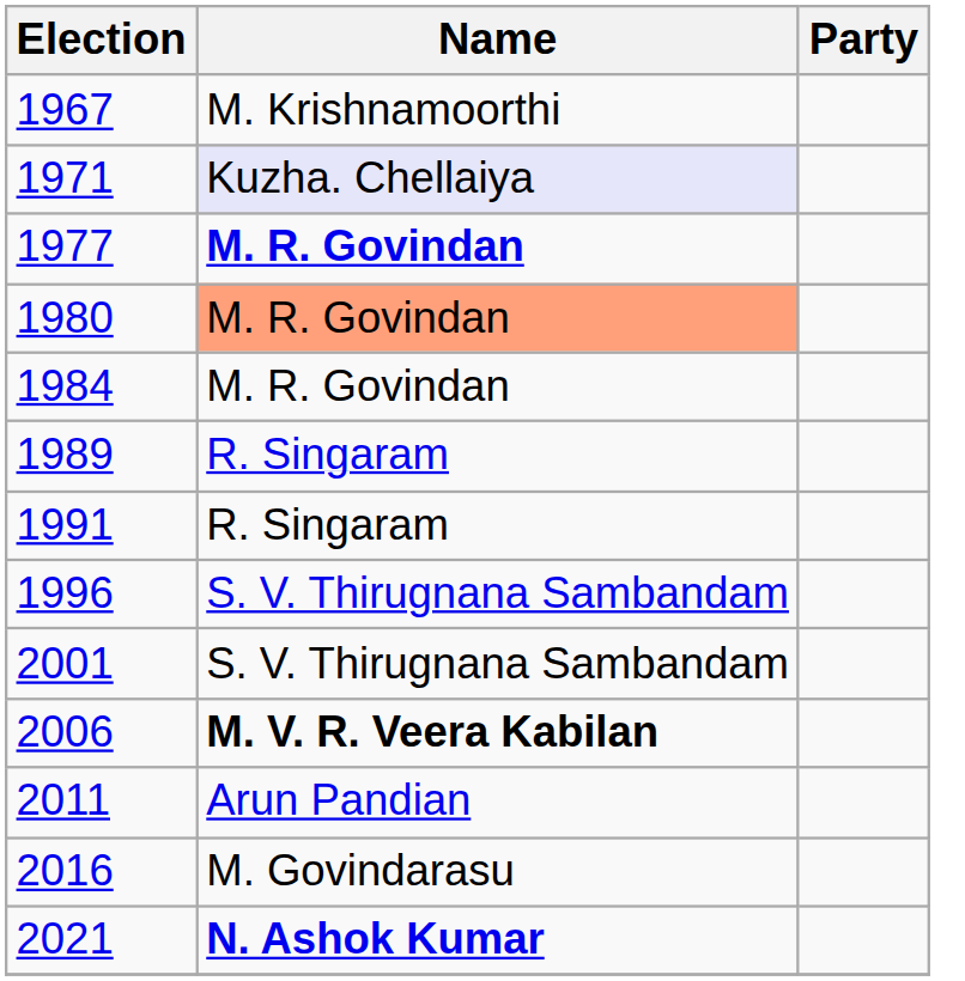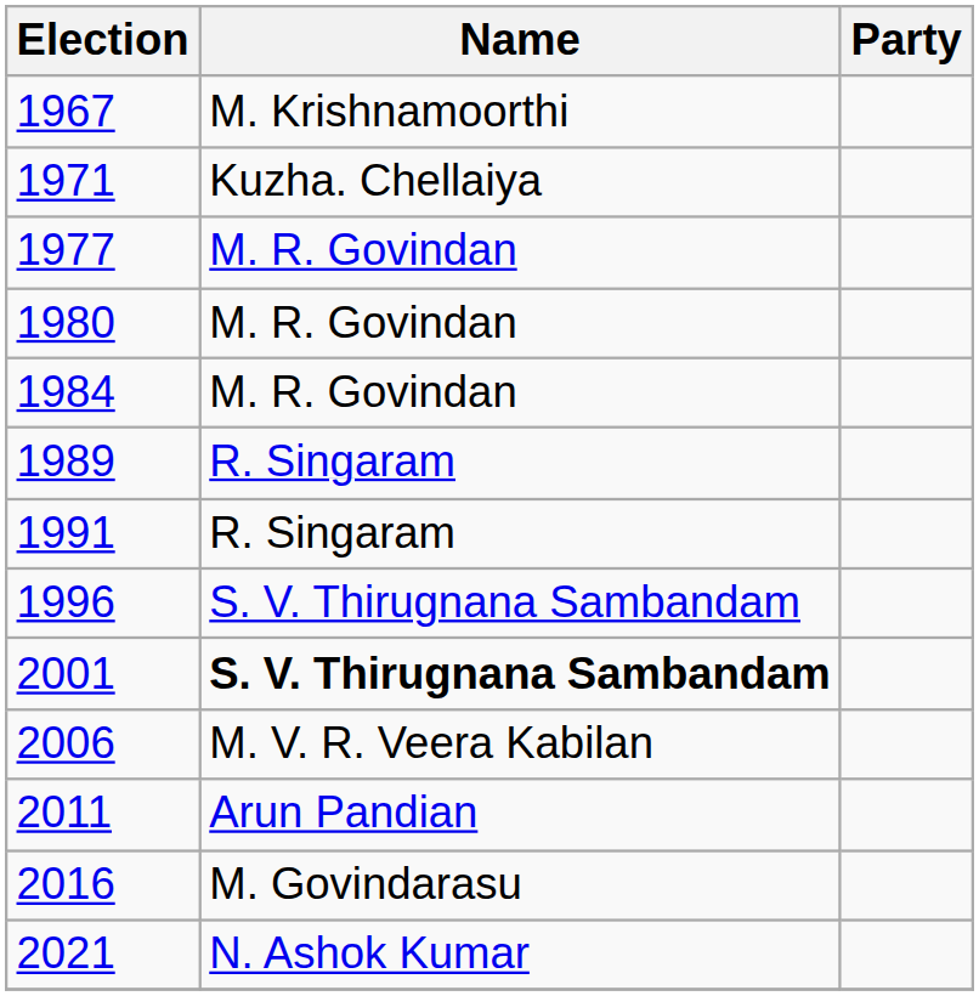1971 | Name: lavender background -> no background
1977 | Name: bold -> normal
1980 | Name: lightsalmon background -> no background
2001 | Name: normal -> bold
2006 | Name: bold -> normal
2021 | Name: bold -> normal
